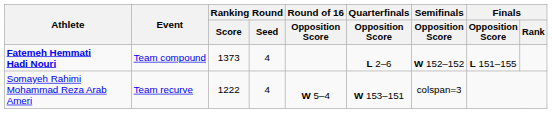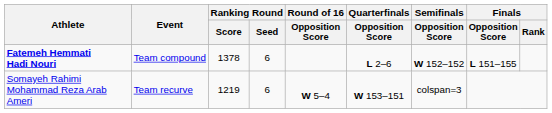Fatemeh Hemmati Hadi Nouri | Ranking Round / Score: 1373 -> 1378
Fatemeh Hemmati Hadi Nouri | Ranking Round / Seed: 4 -> 6
Somayeh Rahimi Mohammad Reza Arab Ameri | Ranking Round / Score: 1222 -> 1219
Somayeh Rahimi Mohammad Reza Arab Ameri | Ranking Round / Seed: 4 -> 6
